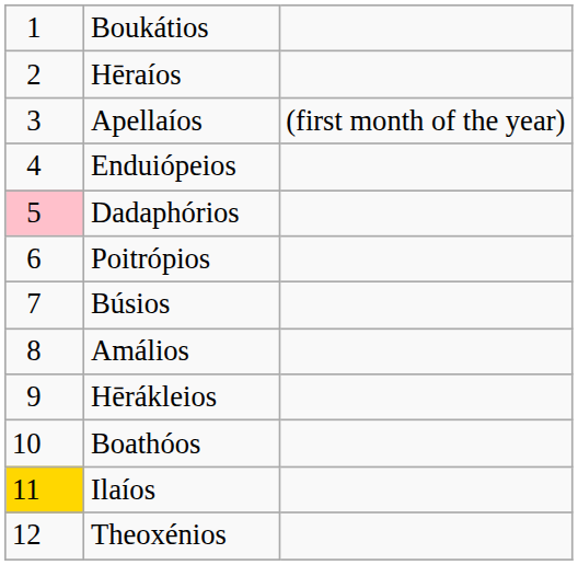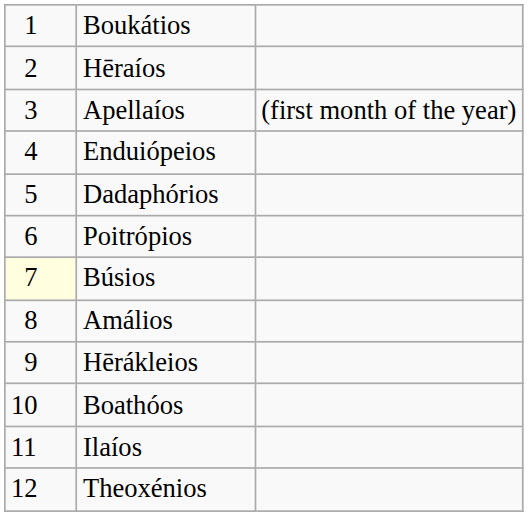Dadaphórios | column 1: pink background -> no background
Búsios | column 1: no background -> lightyellow background
Ilaíos | column 1: gold background -> no background
